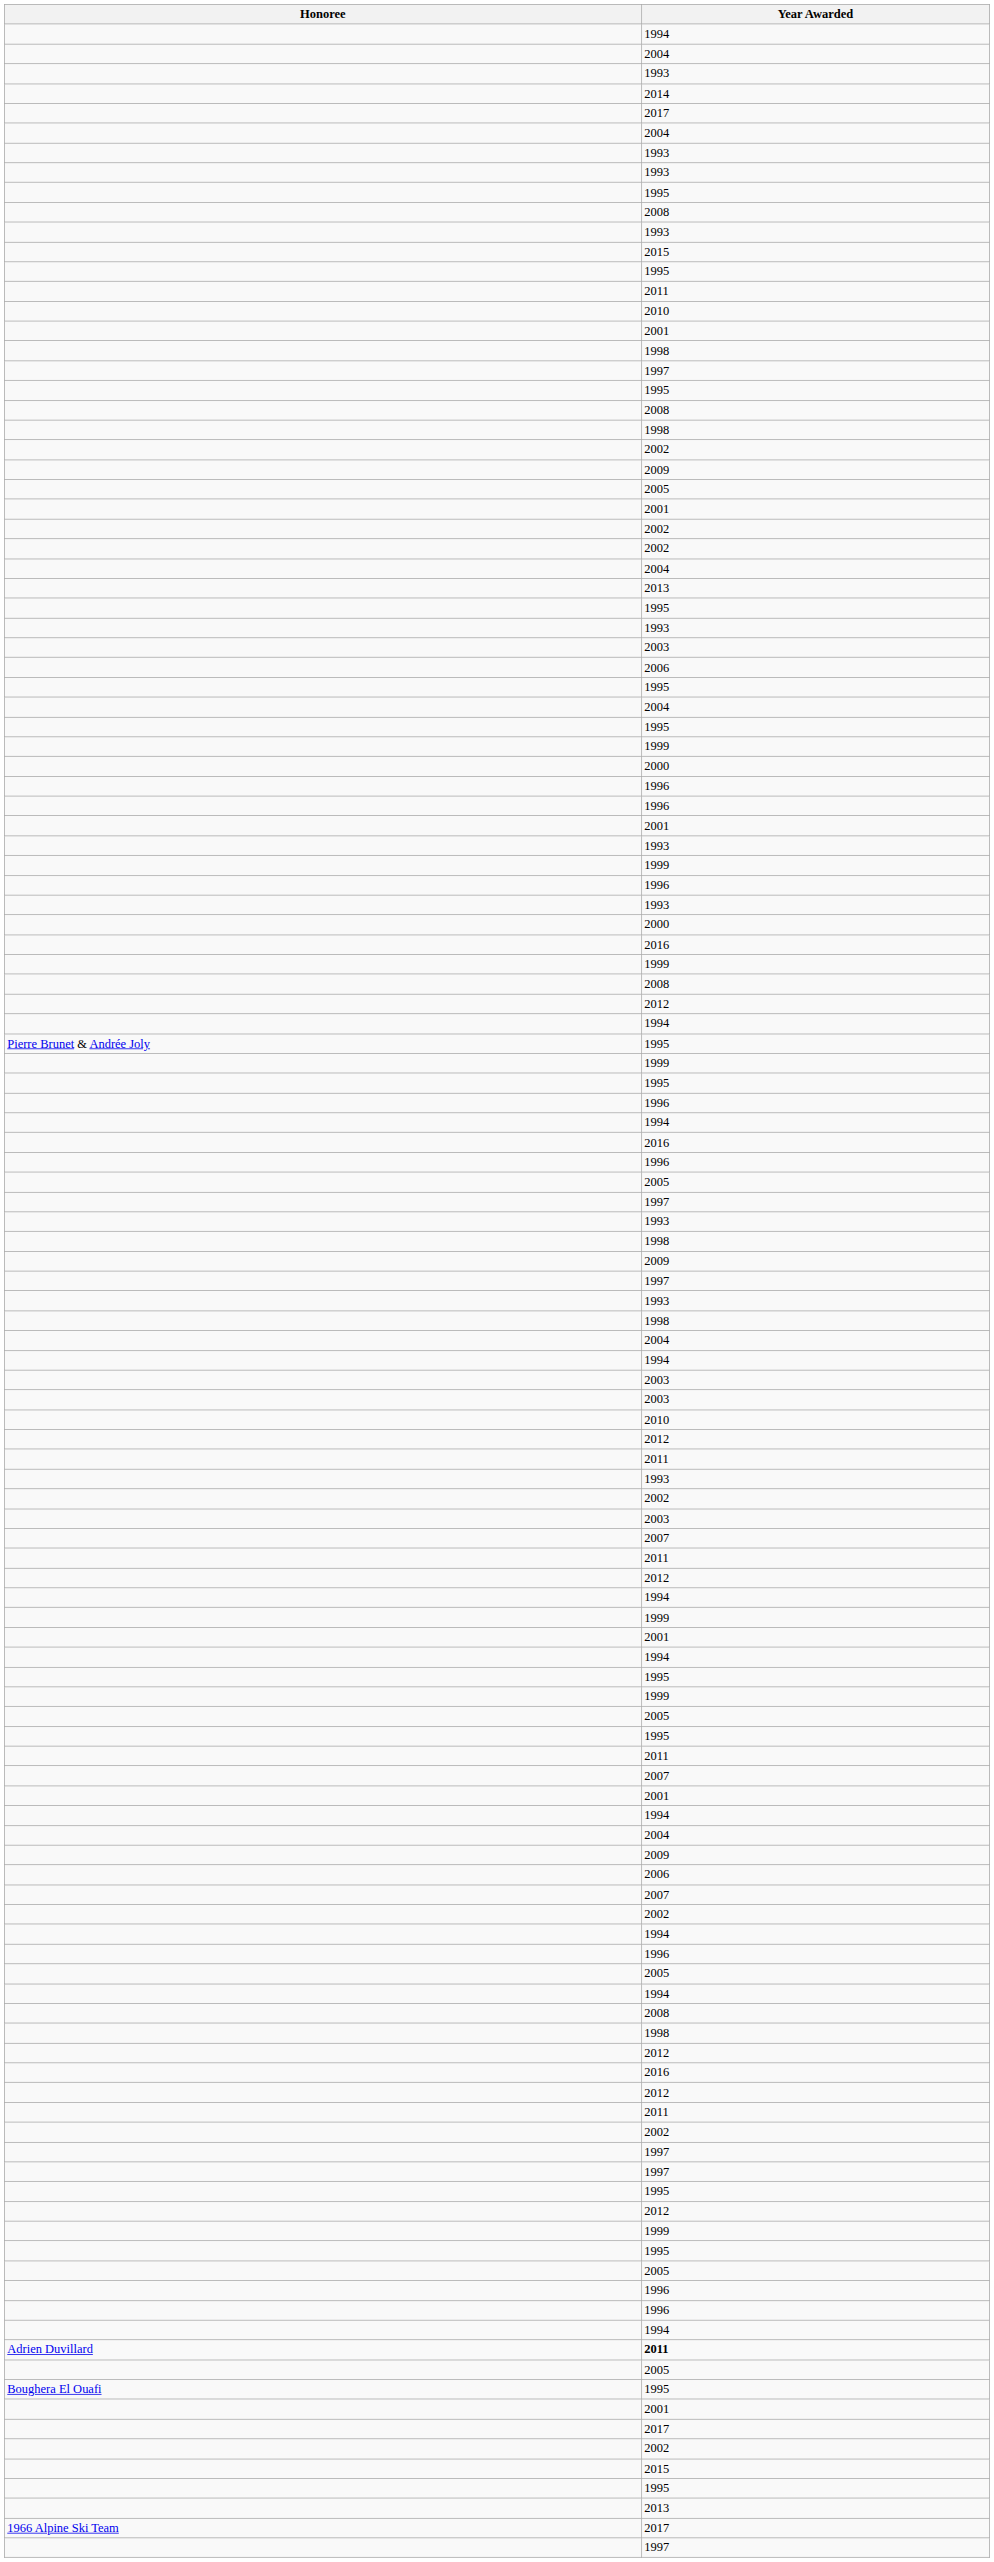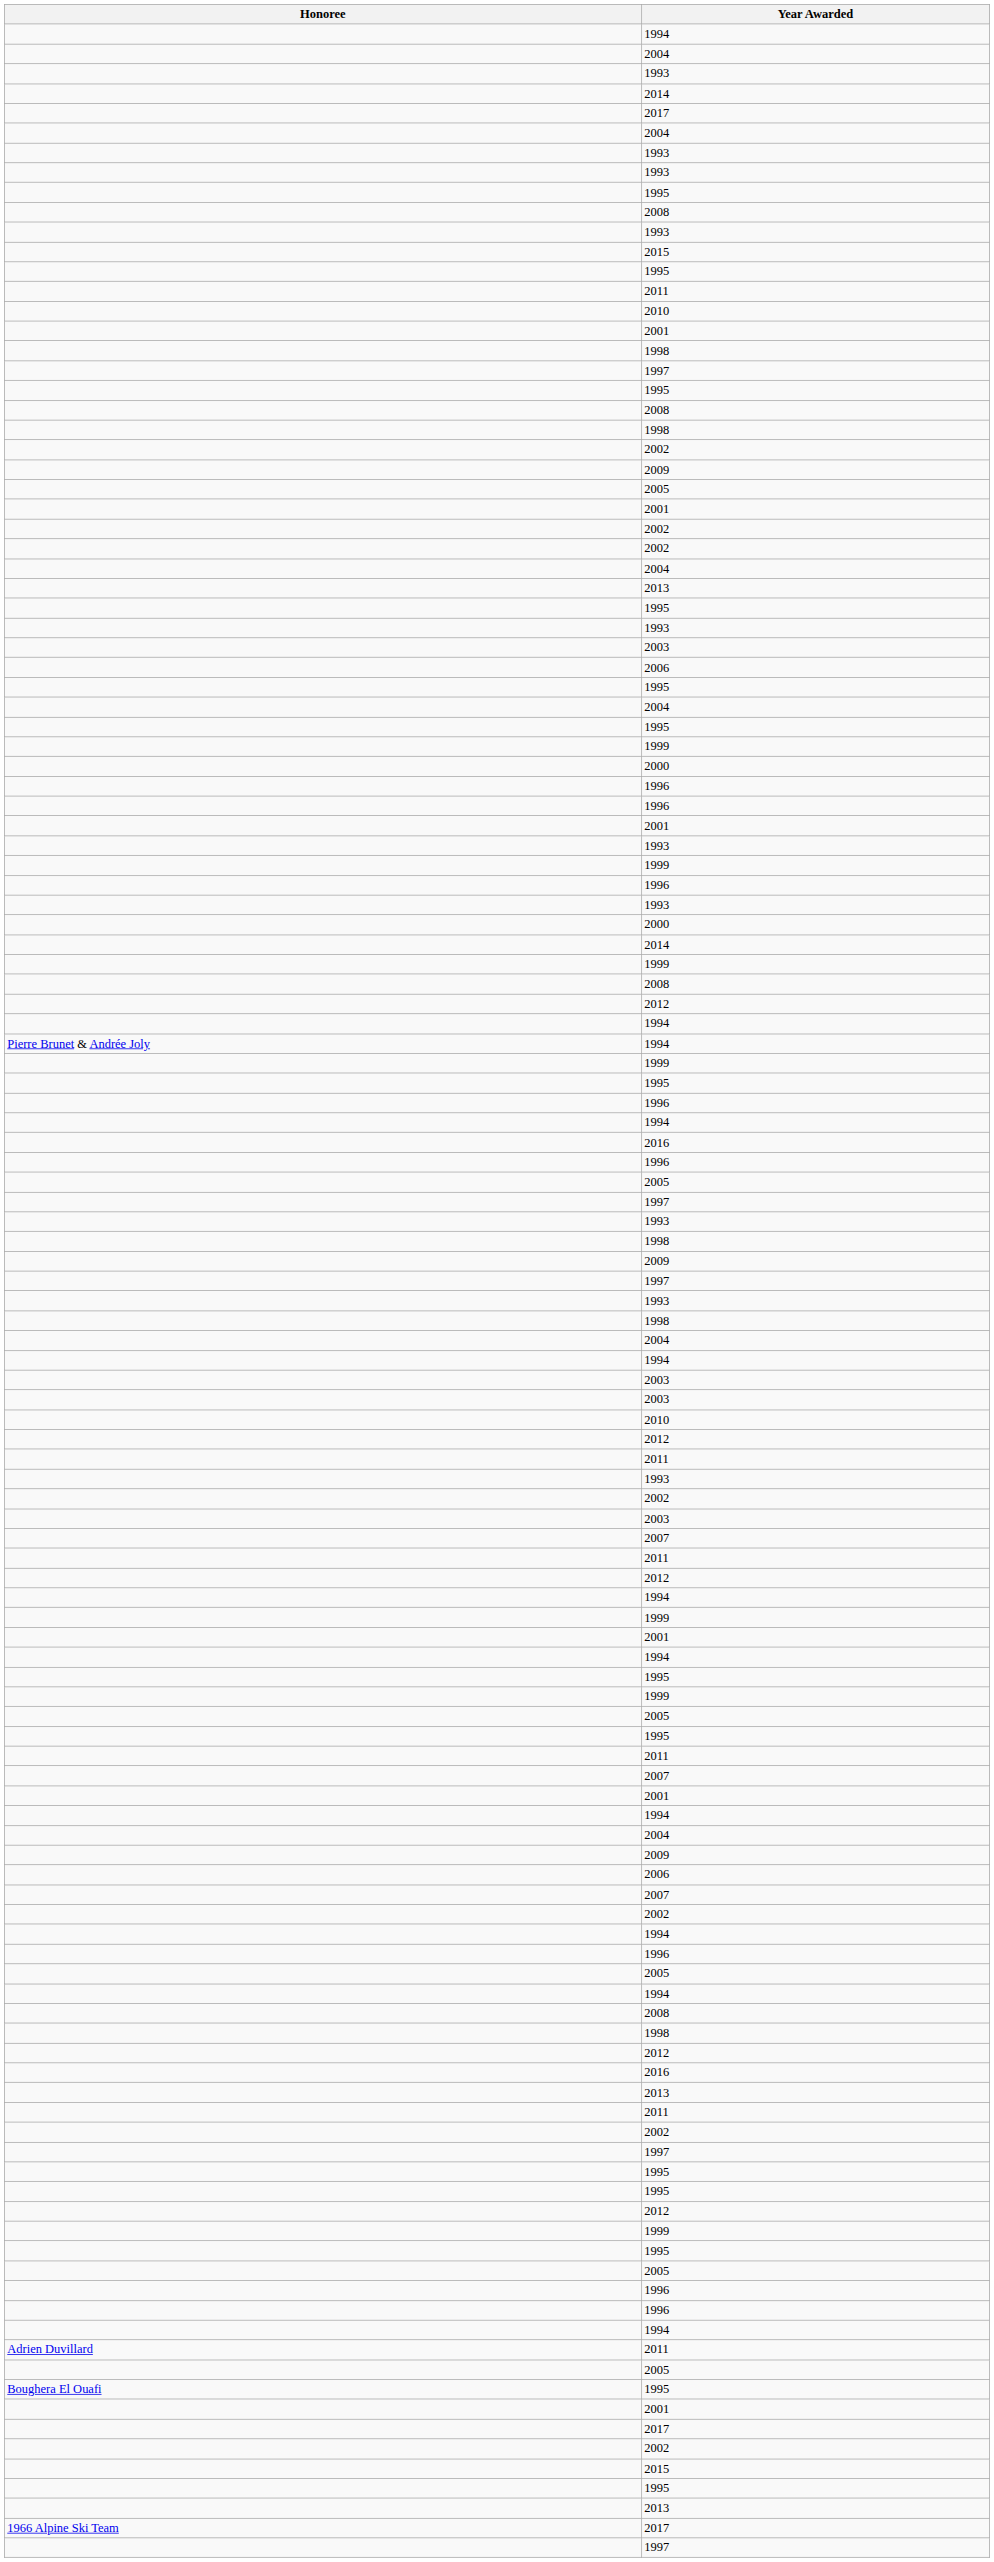row 48 | Year Awarded: 2016 -> 2014
row 53 | Year Awarded: 1995 -> 1994
row 106 | Year Awarded: 2012 -> 2013
row 110 | Year Awarded: 1997 -> 1995
row 119 | Year Awarded: bold -> normal
